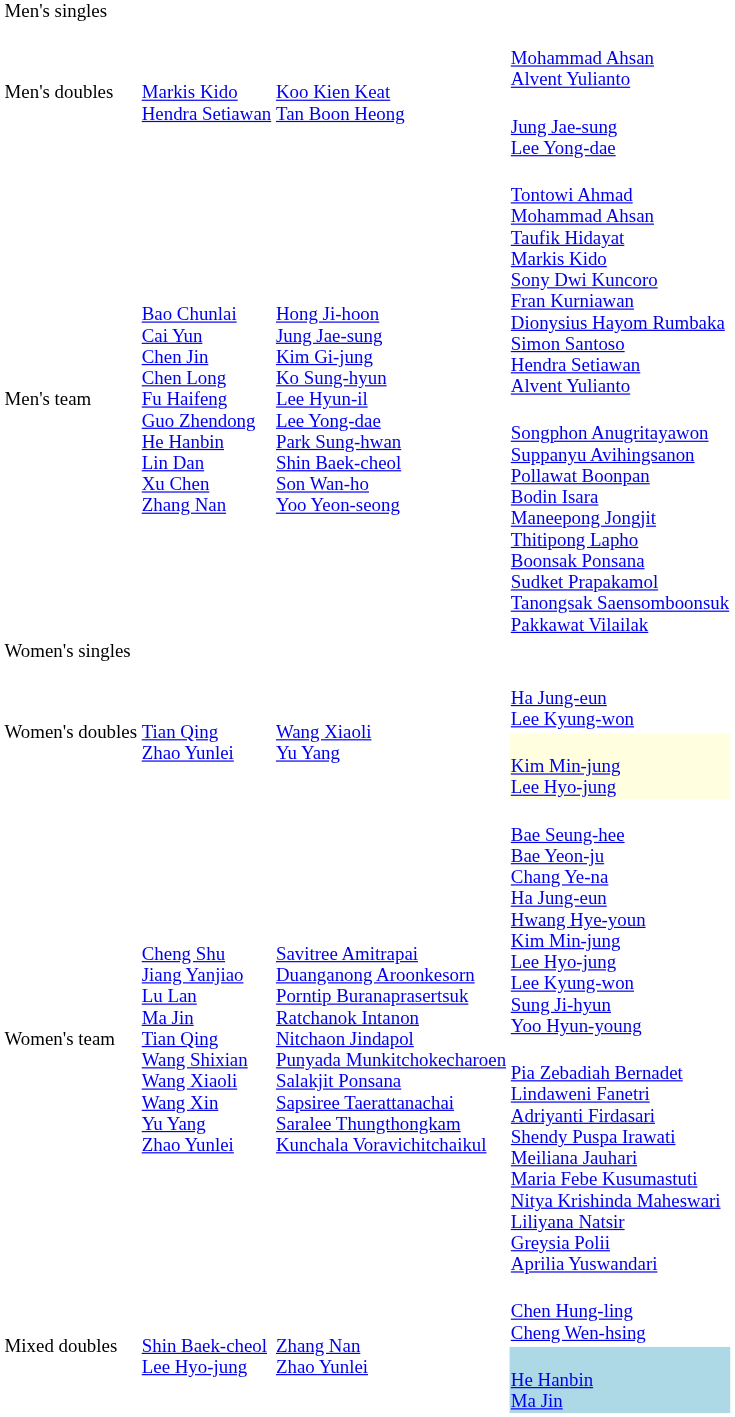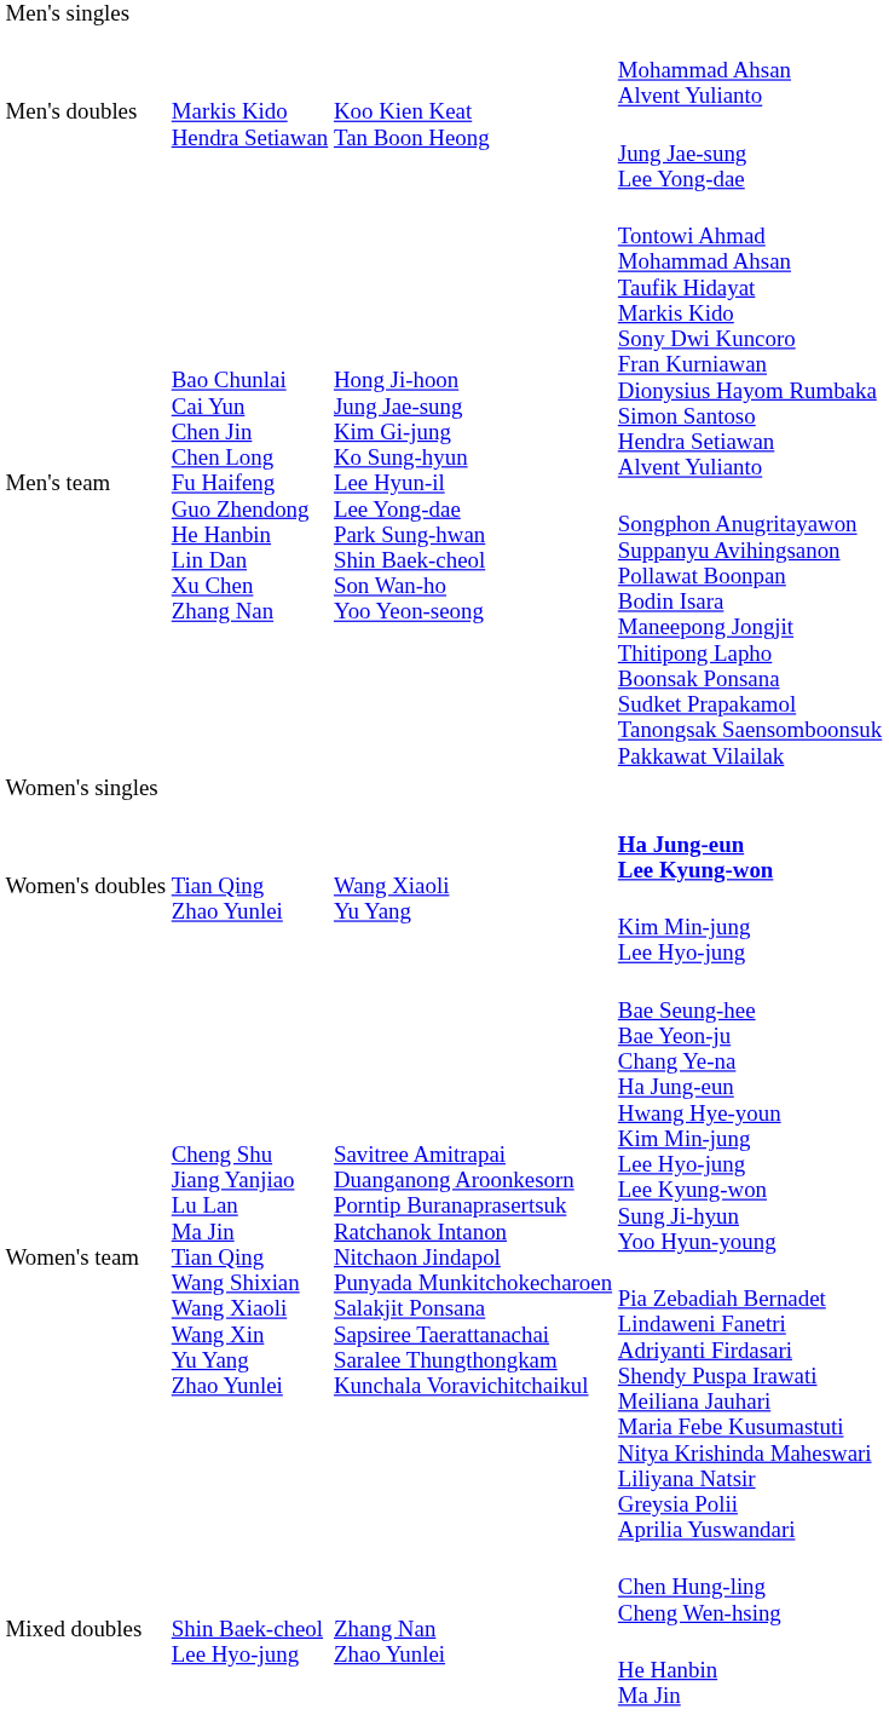Ha Jung-eun Lee Kyung-won | column 4: normal -> bold
Kim Min-jung Lee Hyo-jung | column 4: lightyellow background -> no background
He Hanbin Ma Jin | column 4: lightblue background -> no background
